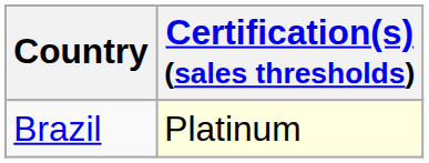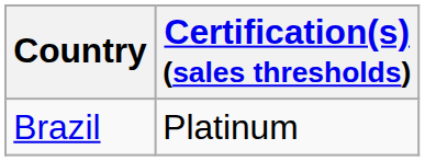Brazil | Certification(s) (sales thresholds): lightyellow background -> no background
